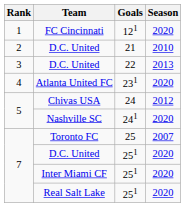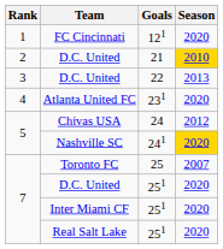D.C. United / 21 | Season: no background -> gold background
Nashville SC | Season: no background -> gold background
